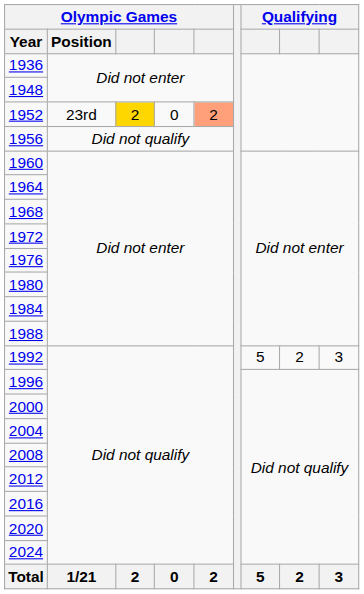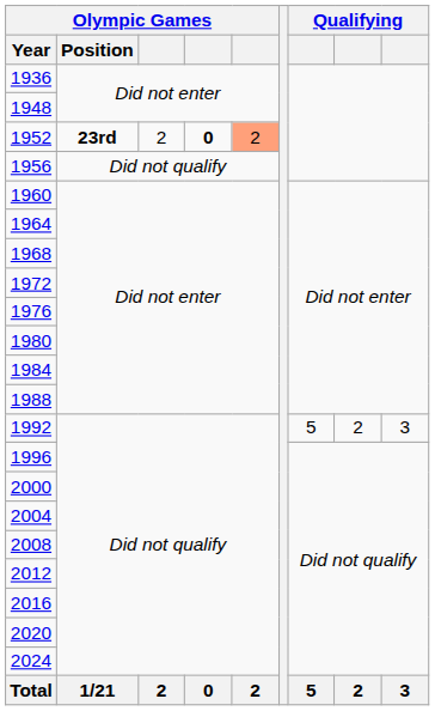1952 | Olympic Games / Position: normal -> bold
1952 | column 3: gold background -> no background
1952 | column 4: normal -> bold
